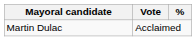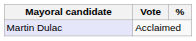Martin Dulac | Mayoral candidate: no background -> lavender background
